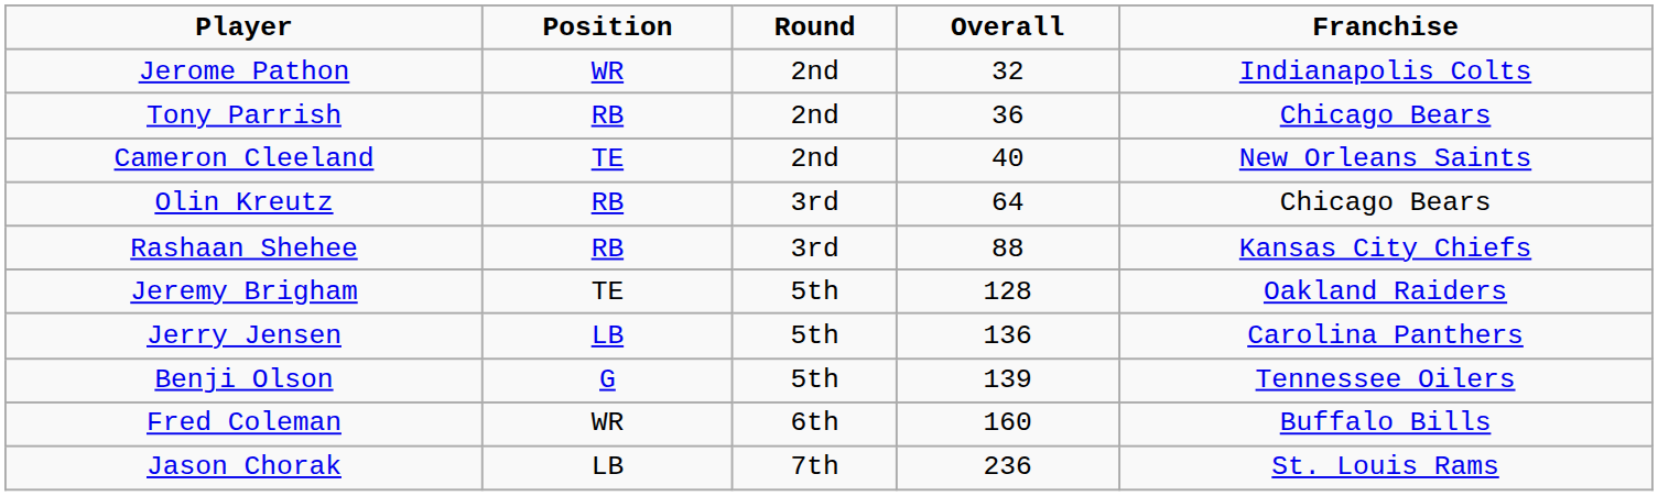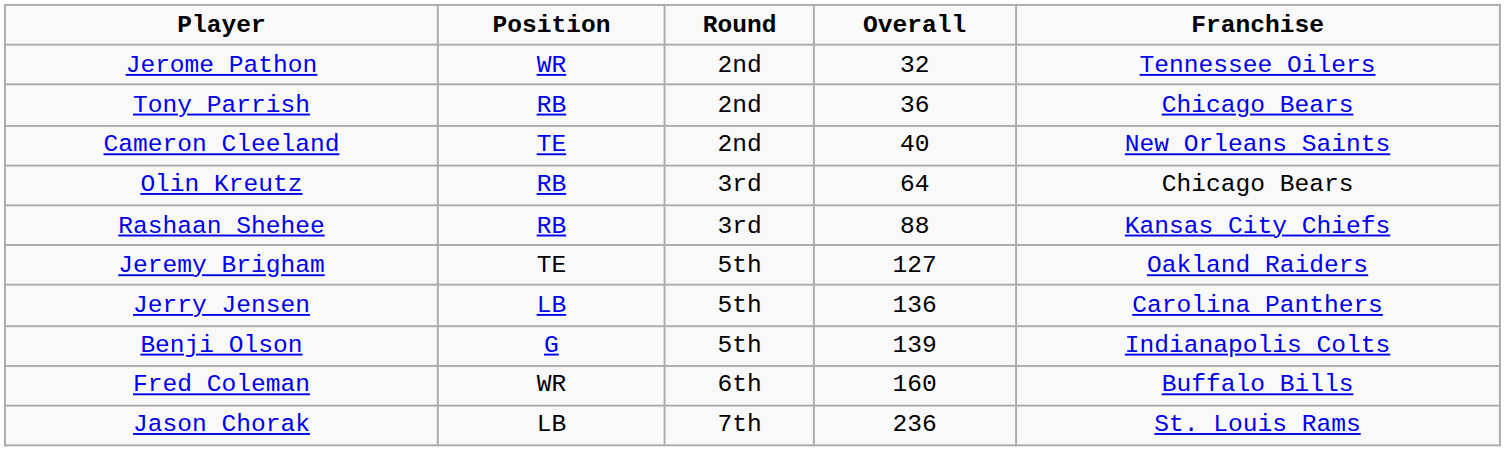Jerome Pathon | Franchise: Indianapolis Colts -> Tennessee Oilers
Jeremy Brigham | Overall: 128 -> 127
Benji Olson | Franchise: Tennessee Oilers -> Indianapolis Colts
